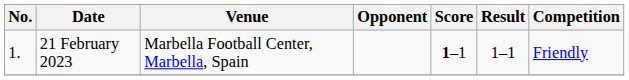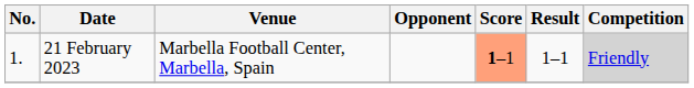21 February 2023 | Score: no background -> lightsalmon background
21 February 2023 | Competition: no background -> lightgrey background
